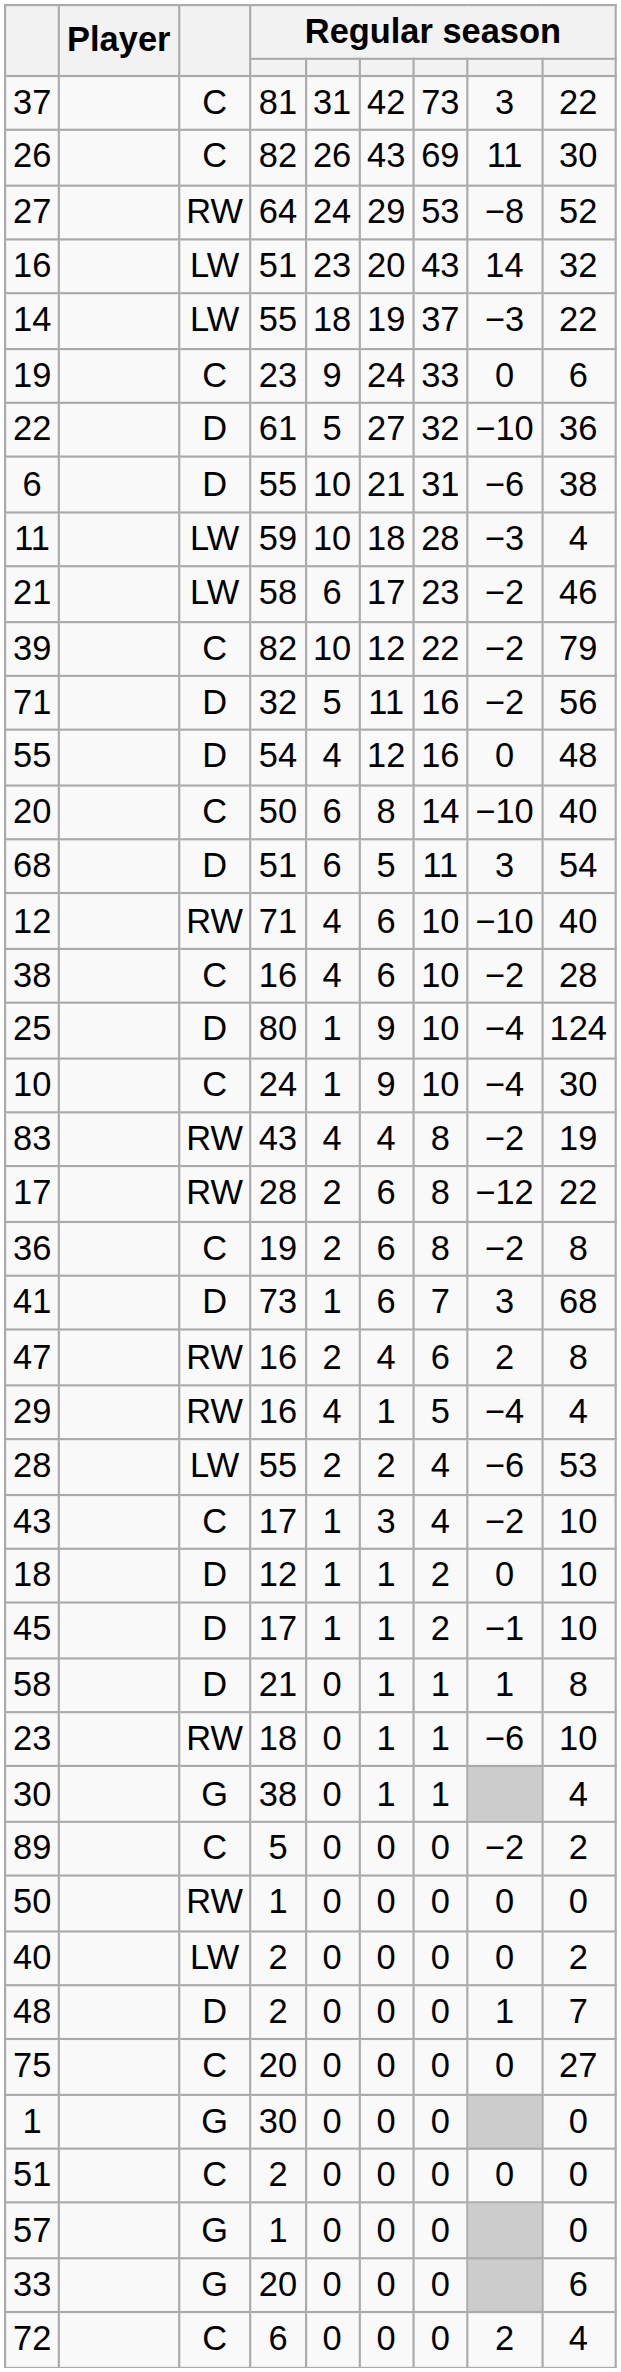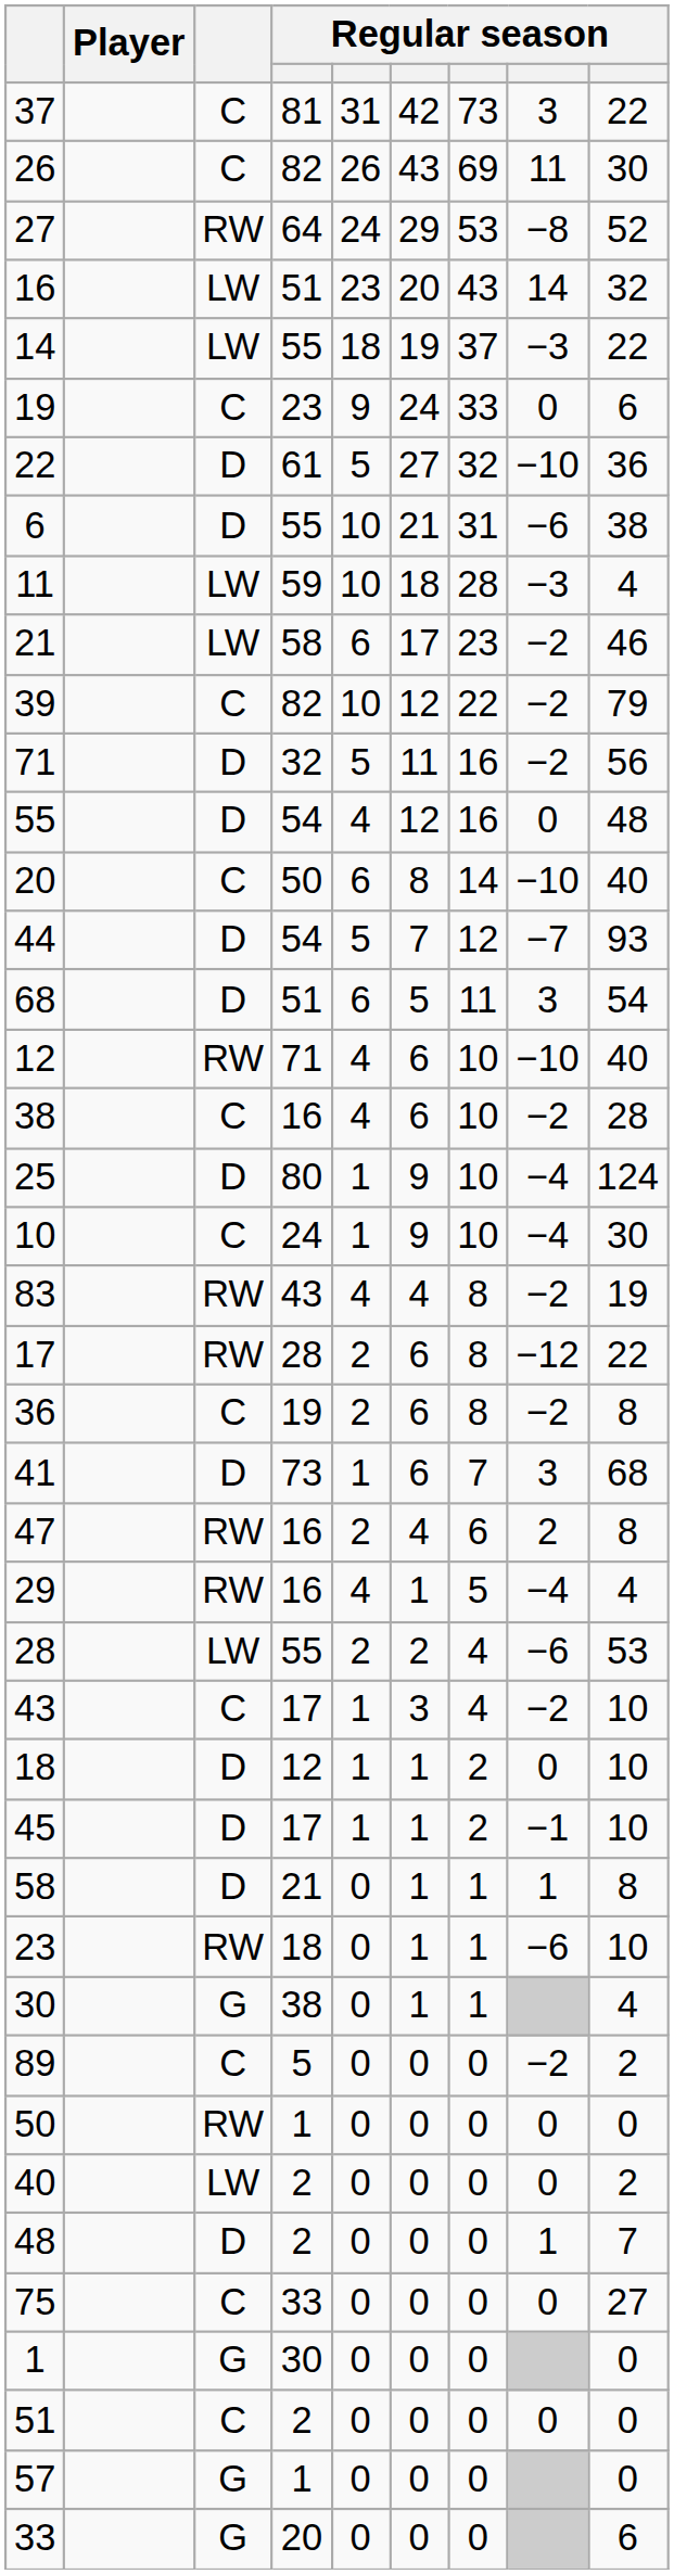+ row: 44 | D | 54 | 5 | 7 | 12 | −7 | 93
75 | column 4: 20 -> 33
- row: 72 | C | 6 | 0 | 0 | 0 | 2 | 4
